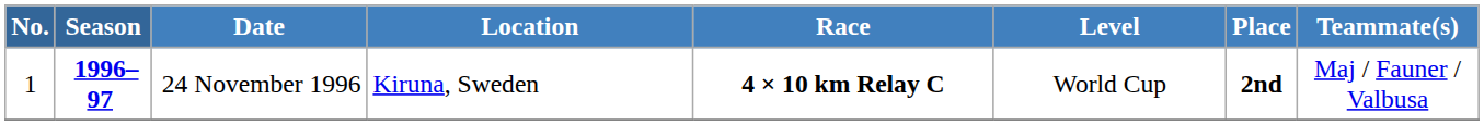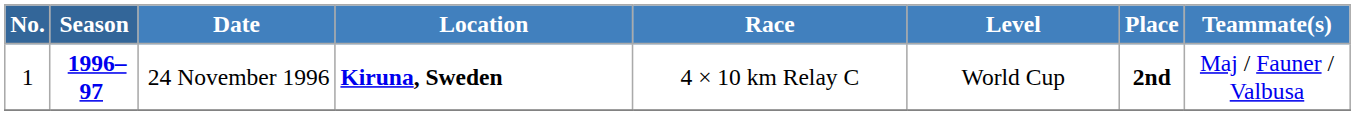24 November 1996 | Location: normal -> bold
24 November 1996 | Race: bold -> normal
